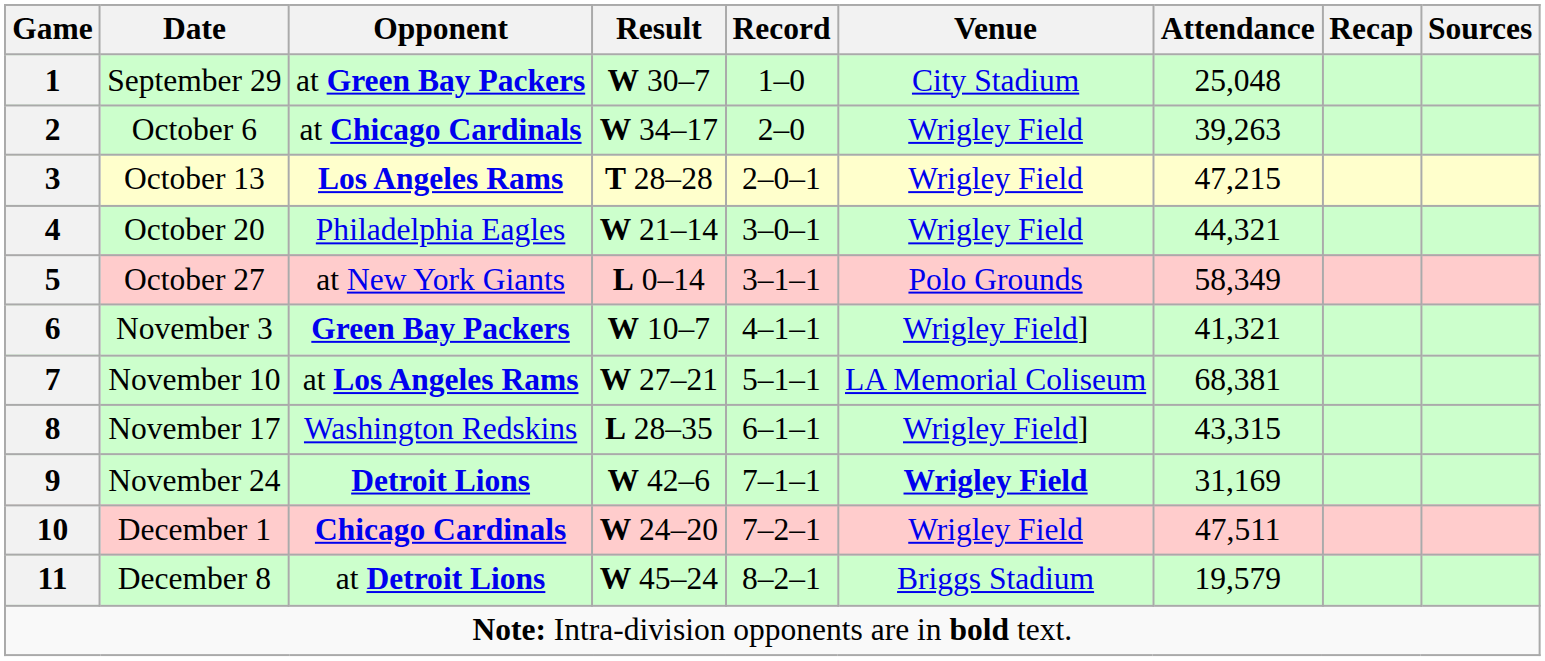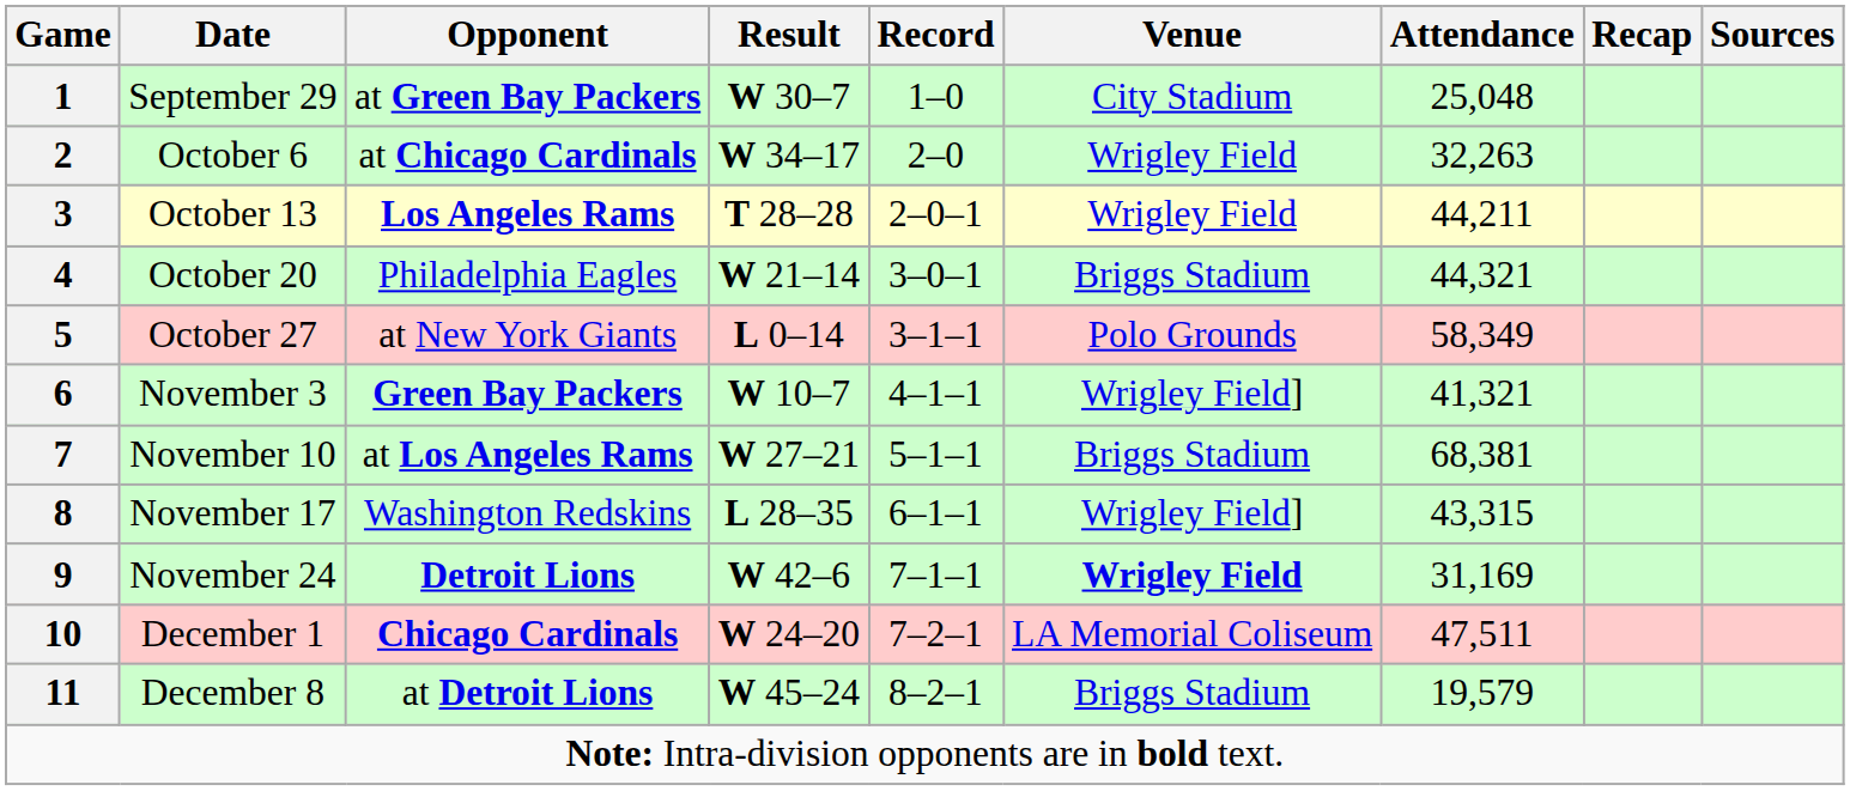2 | Attendance: 39,263 -> 32,263
3 | Attendance: 47,215 -> 44,211
4 | Venue: Wrigley Field -> Briggs Stadium
7 | Venue: LA Memorial Coliseum -> Briggs Stadium
10 | Venue: Wrigley Field -> LA Memorial Coliseum
